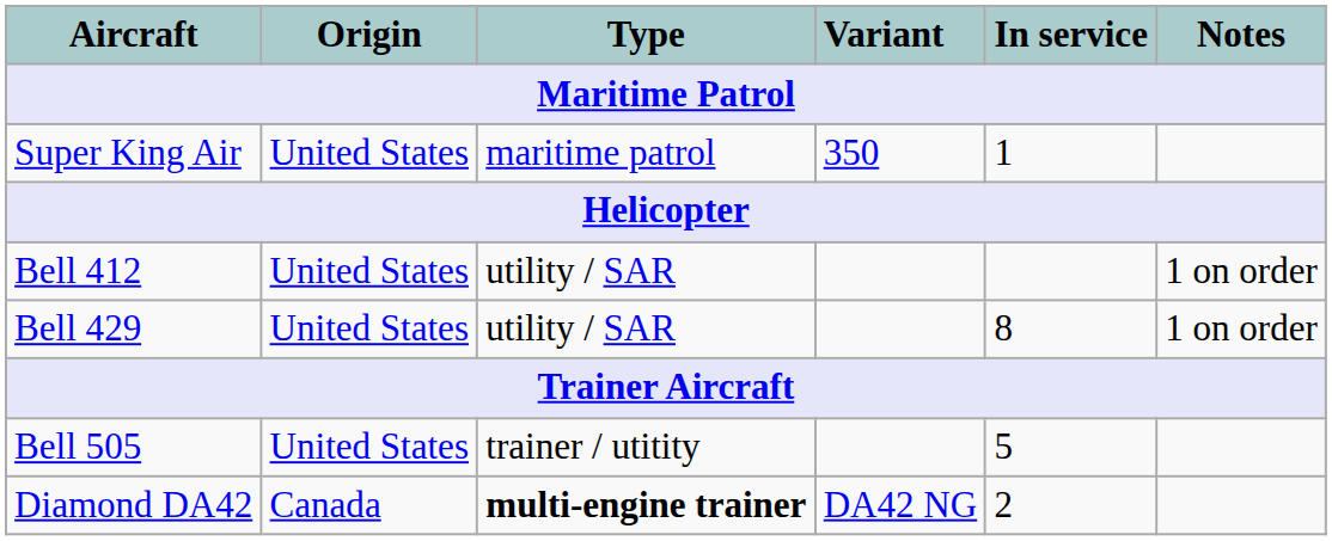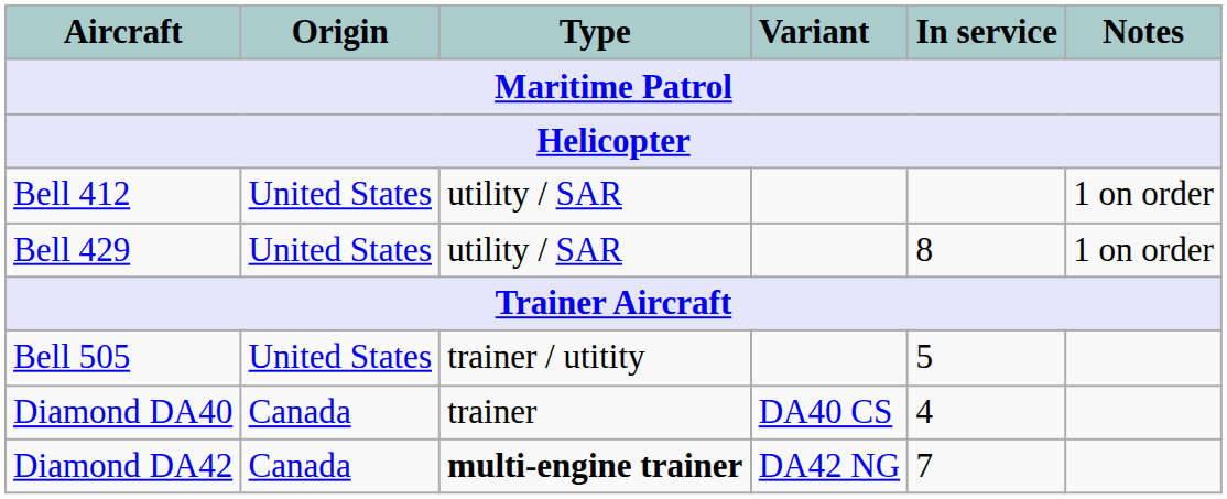- row: Super King Air | United States | maritime patrol | 350 | 1
+ row: Diamond DA40 | Canada | trainer | DA40 CS | 4
Diamond DA42 | In service: 2 -> 7
